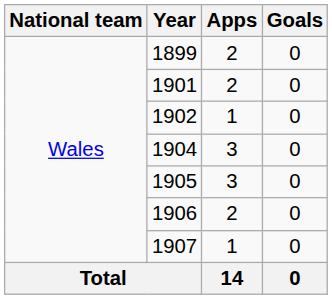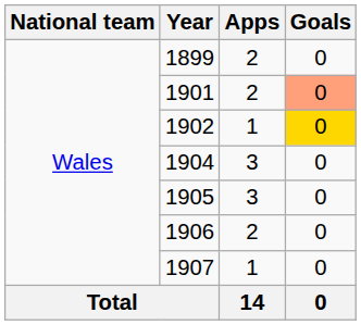1901 | Goals: no background -> lightsalmon background
1902 | Goals: no background -> gold background
